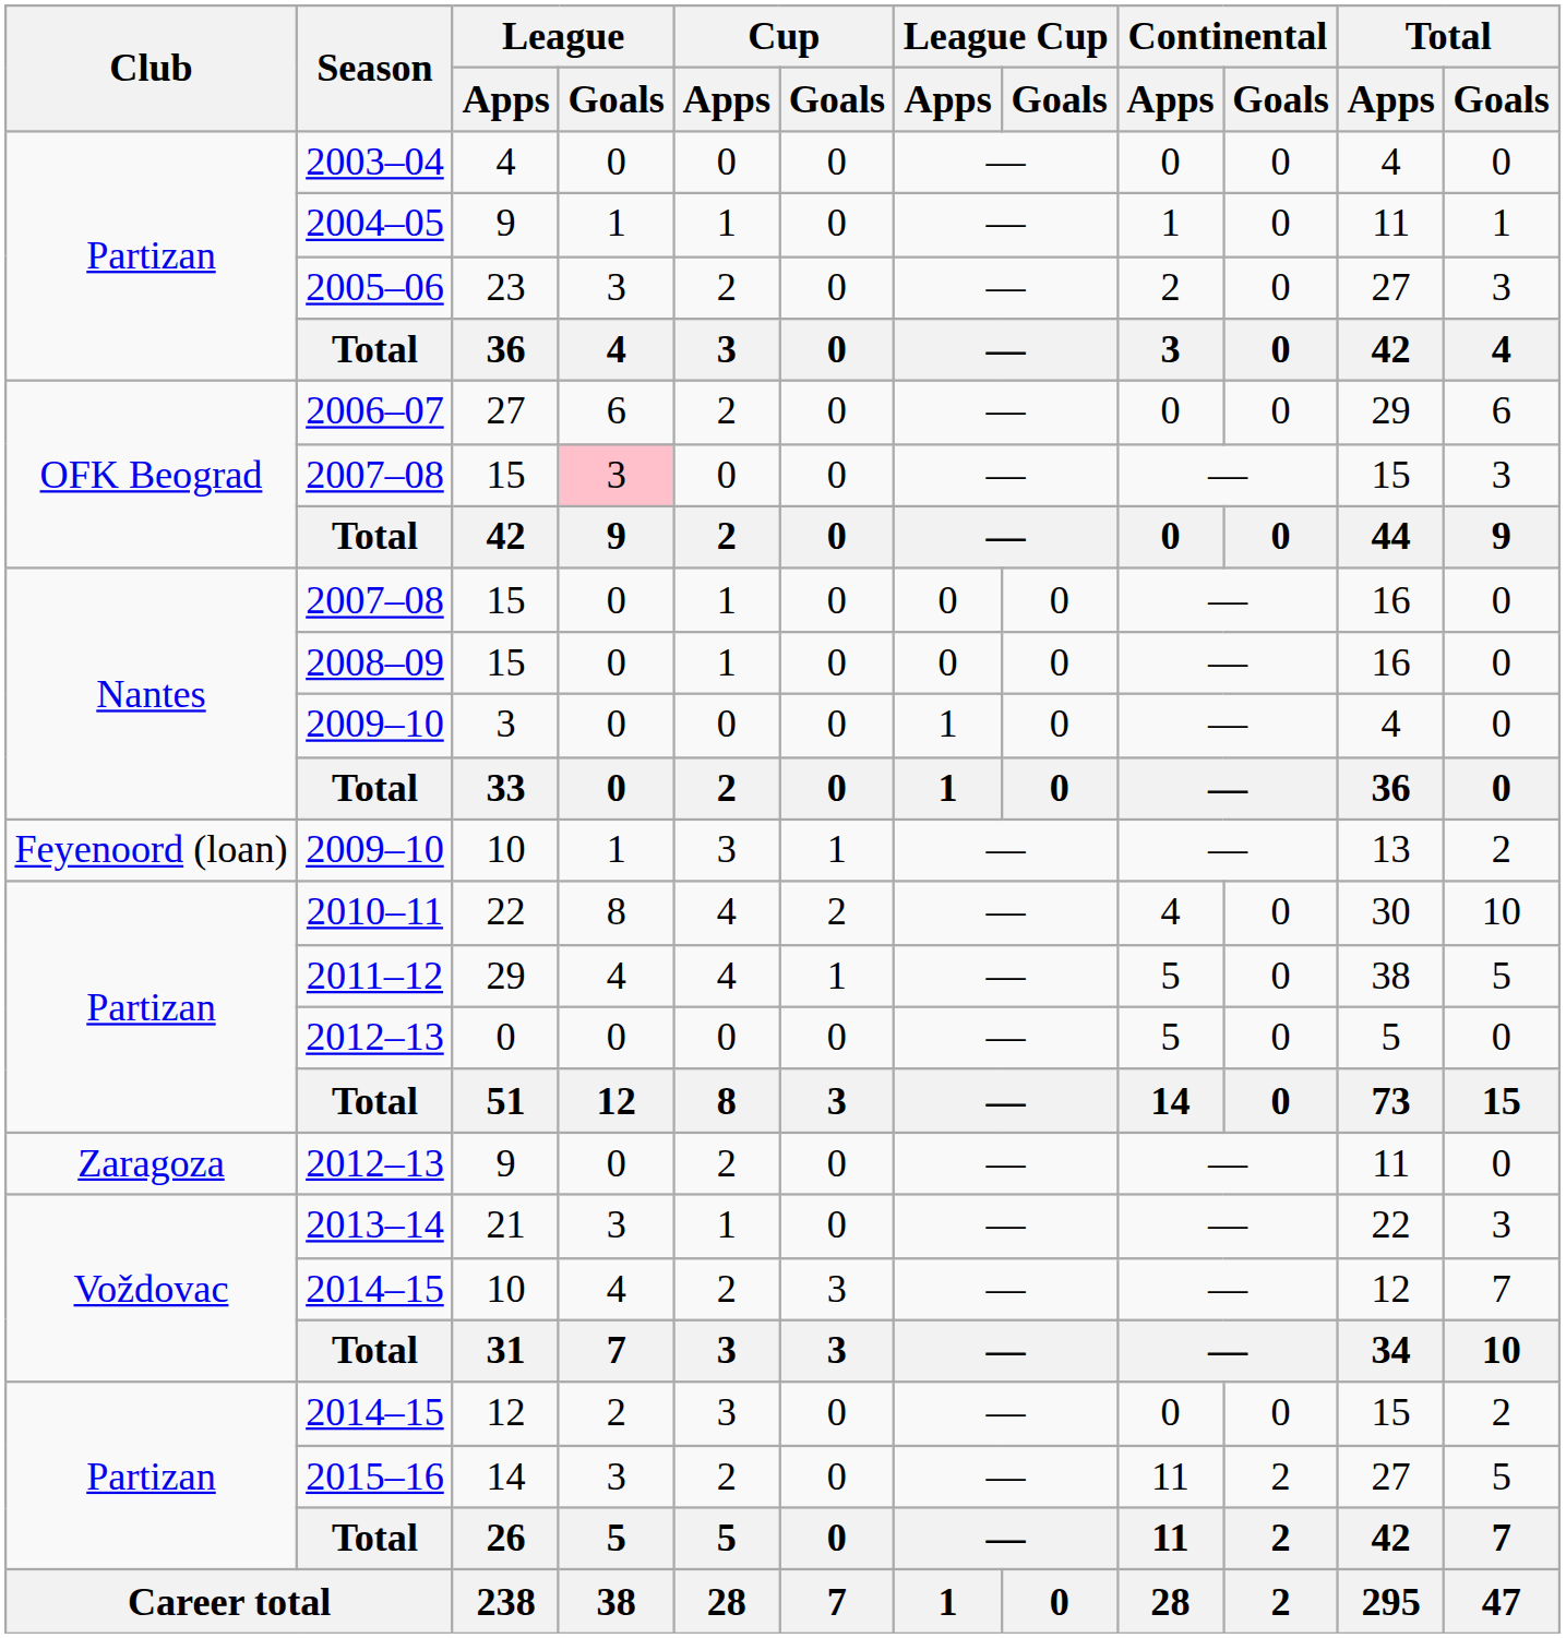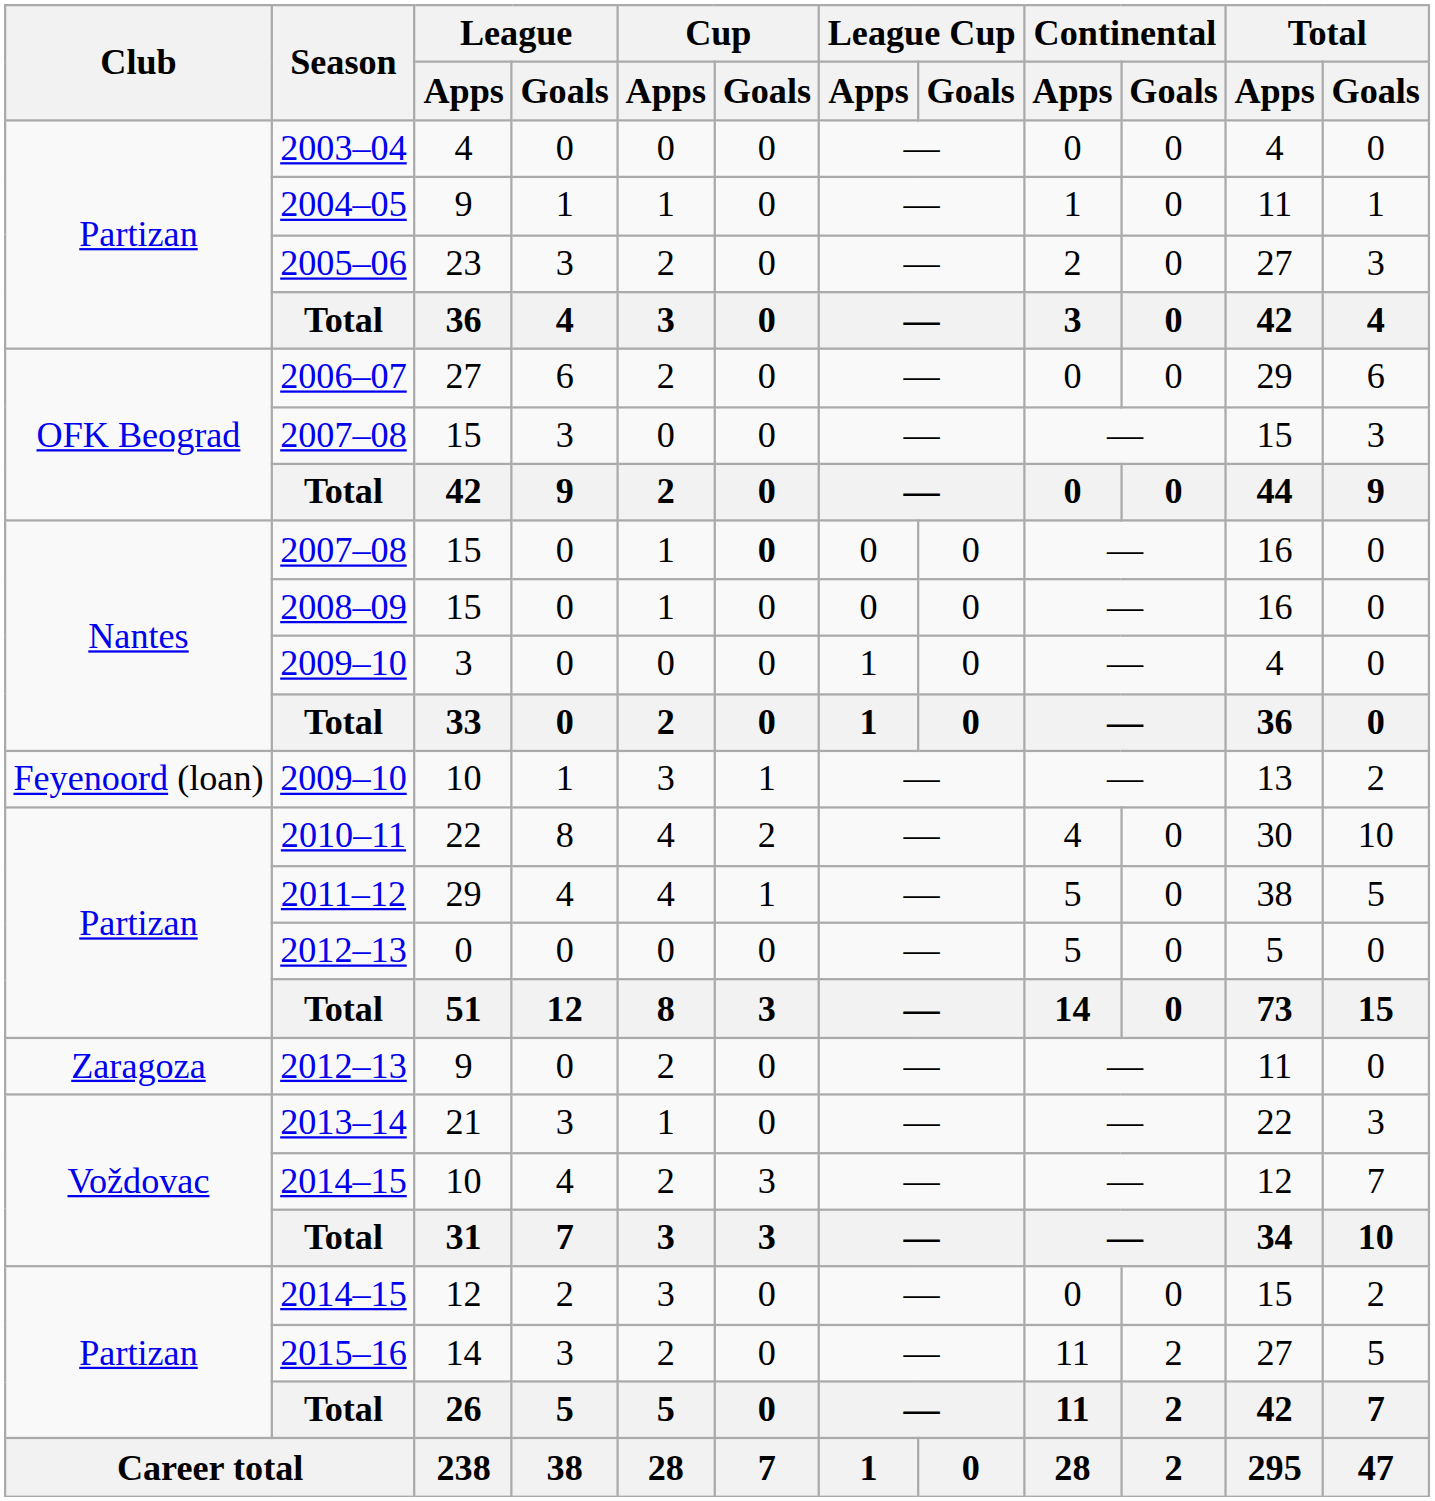OFK Beograd / 2007–08 | League / Goals: pink background -> no background
Nantes / 2007–08 | Cup / Goals: normal -> bold
